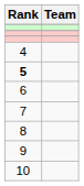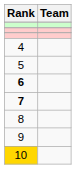row 6 | Rank: bold -> normal
row 7 | Rank: normal -> bold
row 8 | Rank: normal -> bold
row 11 | Rank: no background -> gold background
